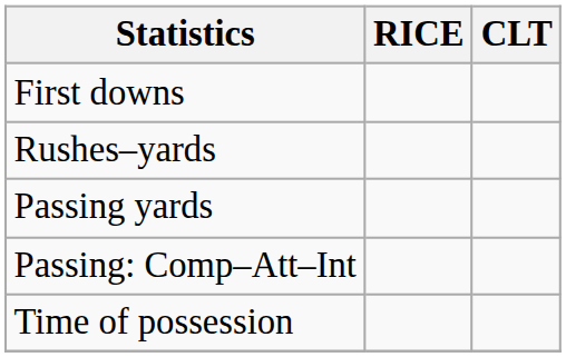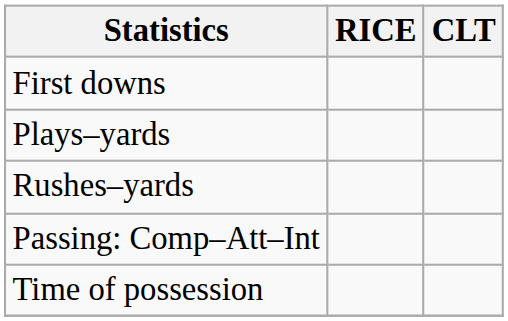+ row: Plays–yards
- row: Passing yards
